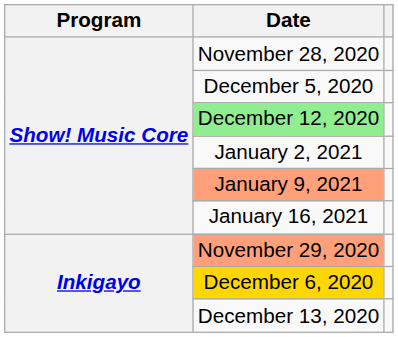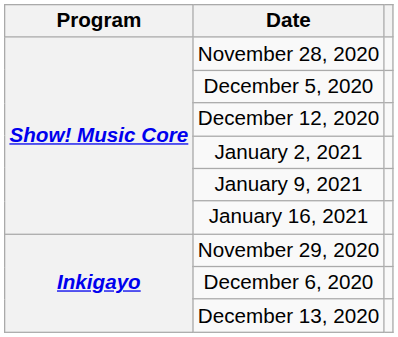December 12, 2020 | Date: lightgreen background -> no background
January 9, 2021 | Date: lightsalmon background -> no background
November 29, 2020 | Date: lightsalmon background -> no background
December 6, 2020 | Date: gold background -> no background
